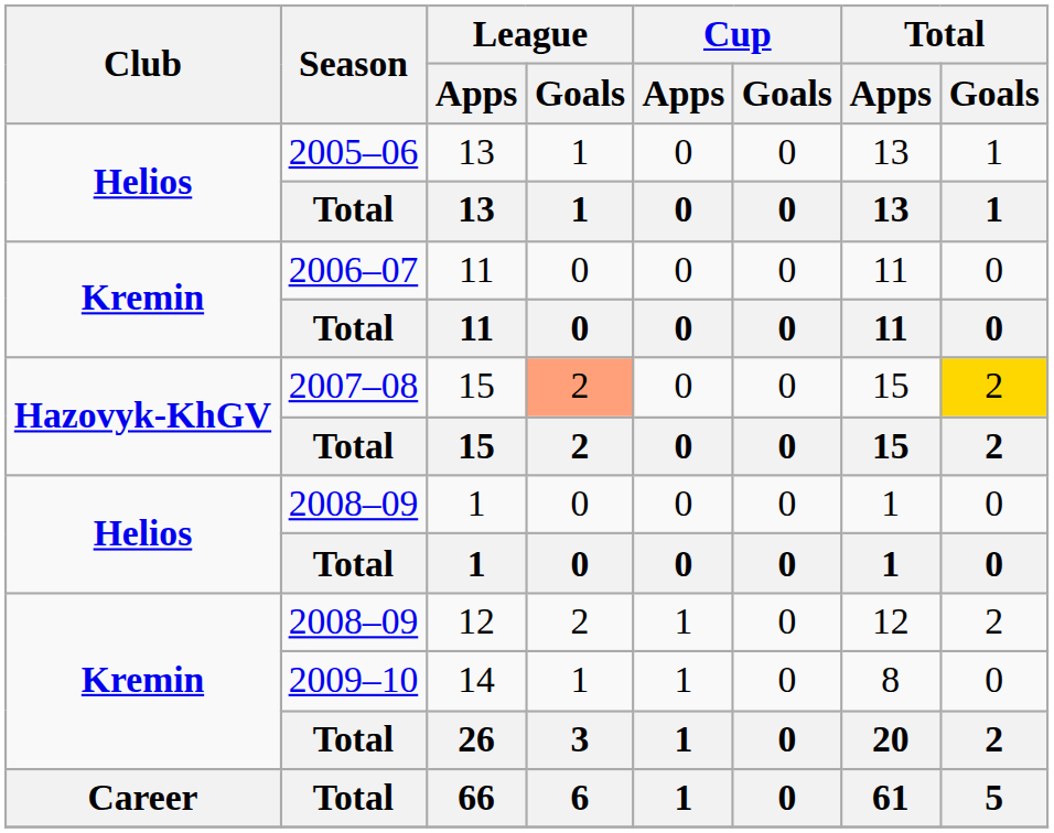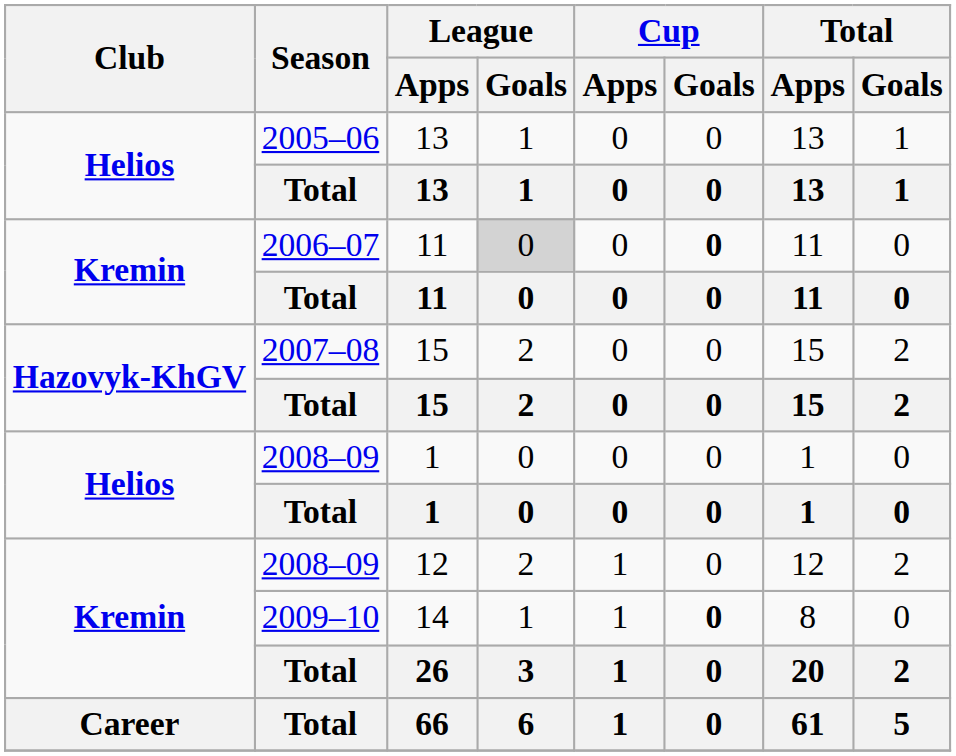2006–07 / 11 | League / Goals: no background -> lightgrey background
2006–07 / 11 | Cup / Goals: normal -> bold
2007–08 / 15 | League / Goals: lightsalmon background -> no background
2007–08 / 15 | Total / Goals: gold background -> no background
14 | Cup / Goals: normal -> bold
